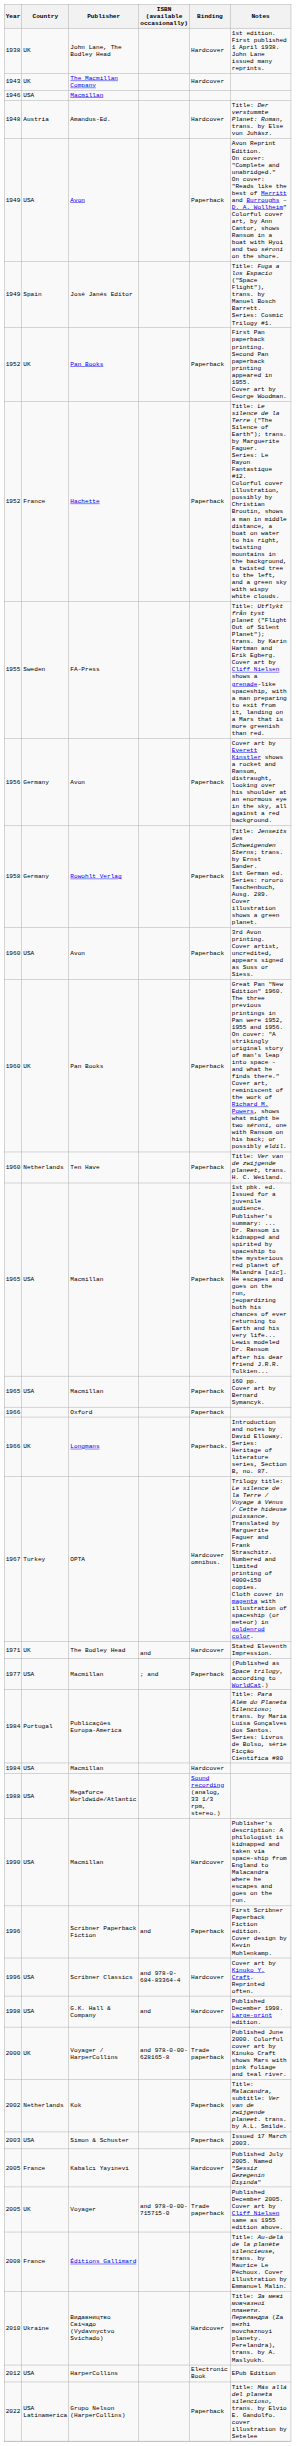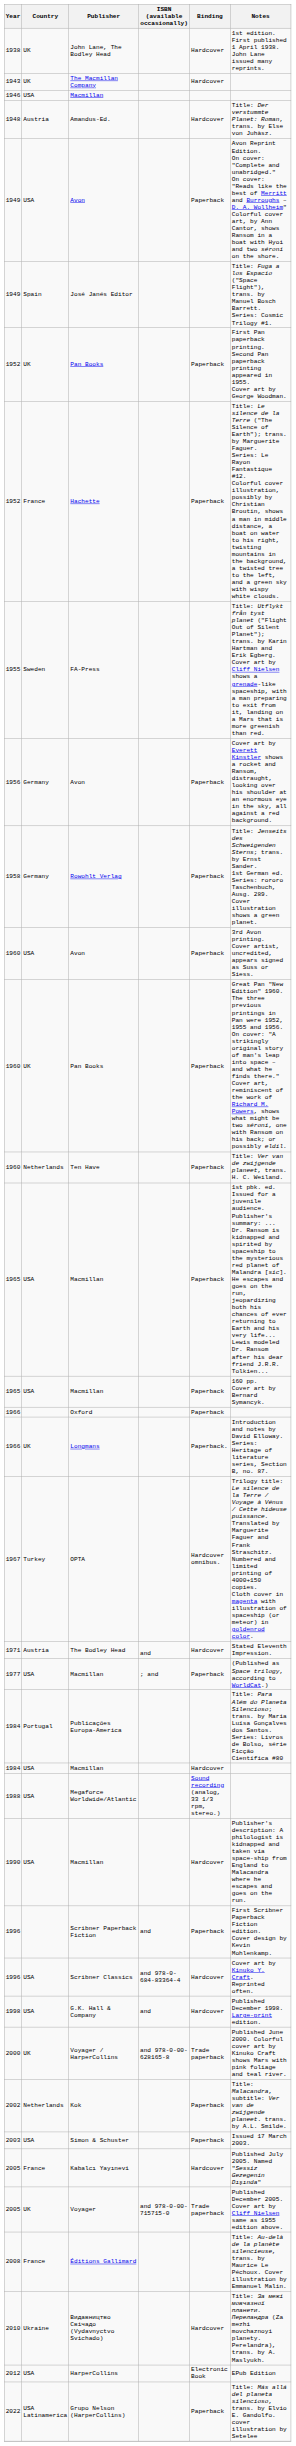The Bodley Head | Country: UK -> Austria
